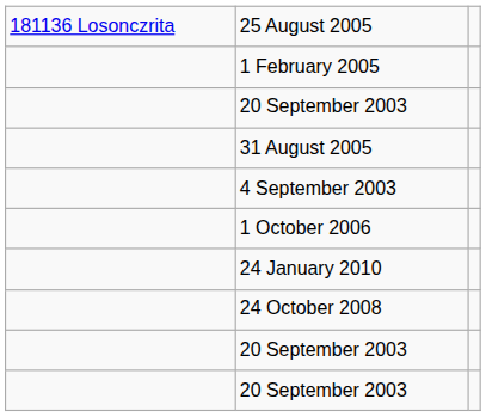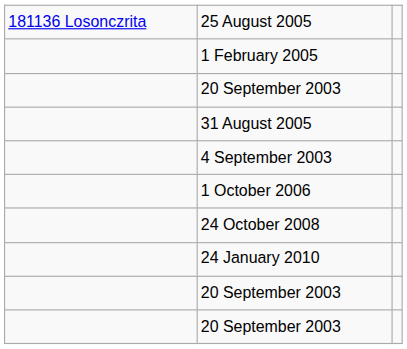rows swapped: 24 October 2008 <-> 24 January 2010
